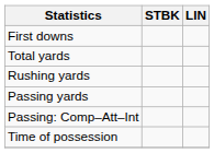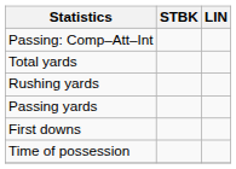rows swapped: First downs <-> Passing: Comp–Att–Int
